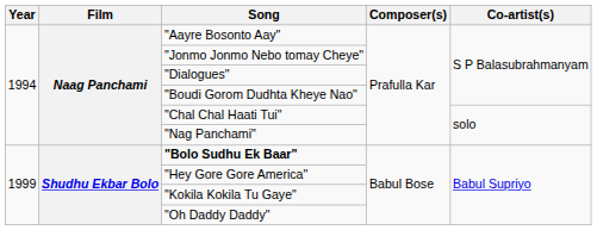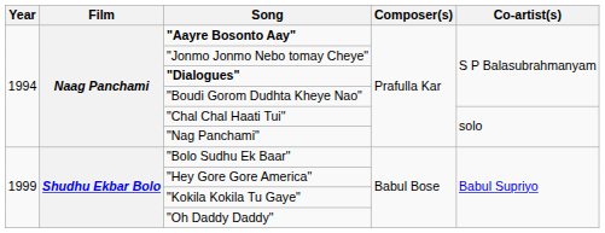"Aayre Bosonto Aay" | Song: normal -> bold
"Dialogues" | Song: normal -> bold
"Bolo Sudhu Ek Baar" | Song: bold -> normal
